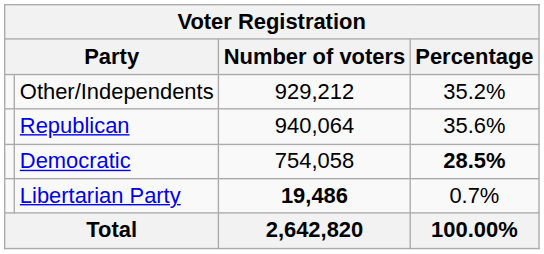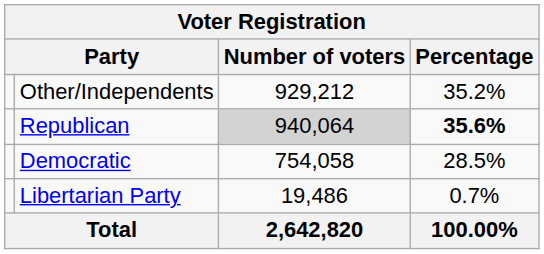Republican | Number of voters: no background -> lightgrey background
Republican | Percentage: normal -> bold
Democratic | Percentage: bold -> normal
Libertarian Party | Number of voters: bold -> normal
